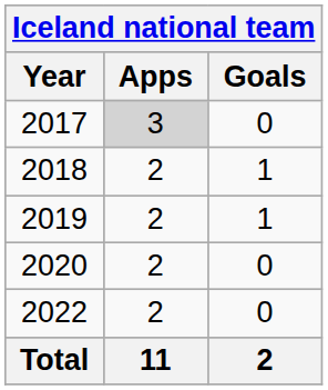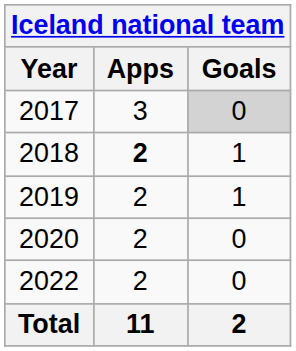2017 | Apps: lightgrey background -> no background
2017 | Goals: no background -> lightgrey background
2018 | Apps: normal -> bold
